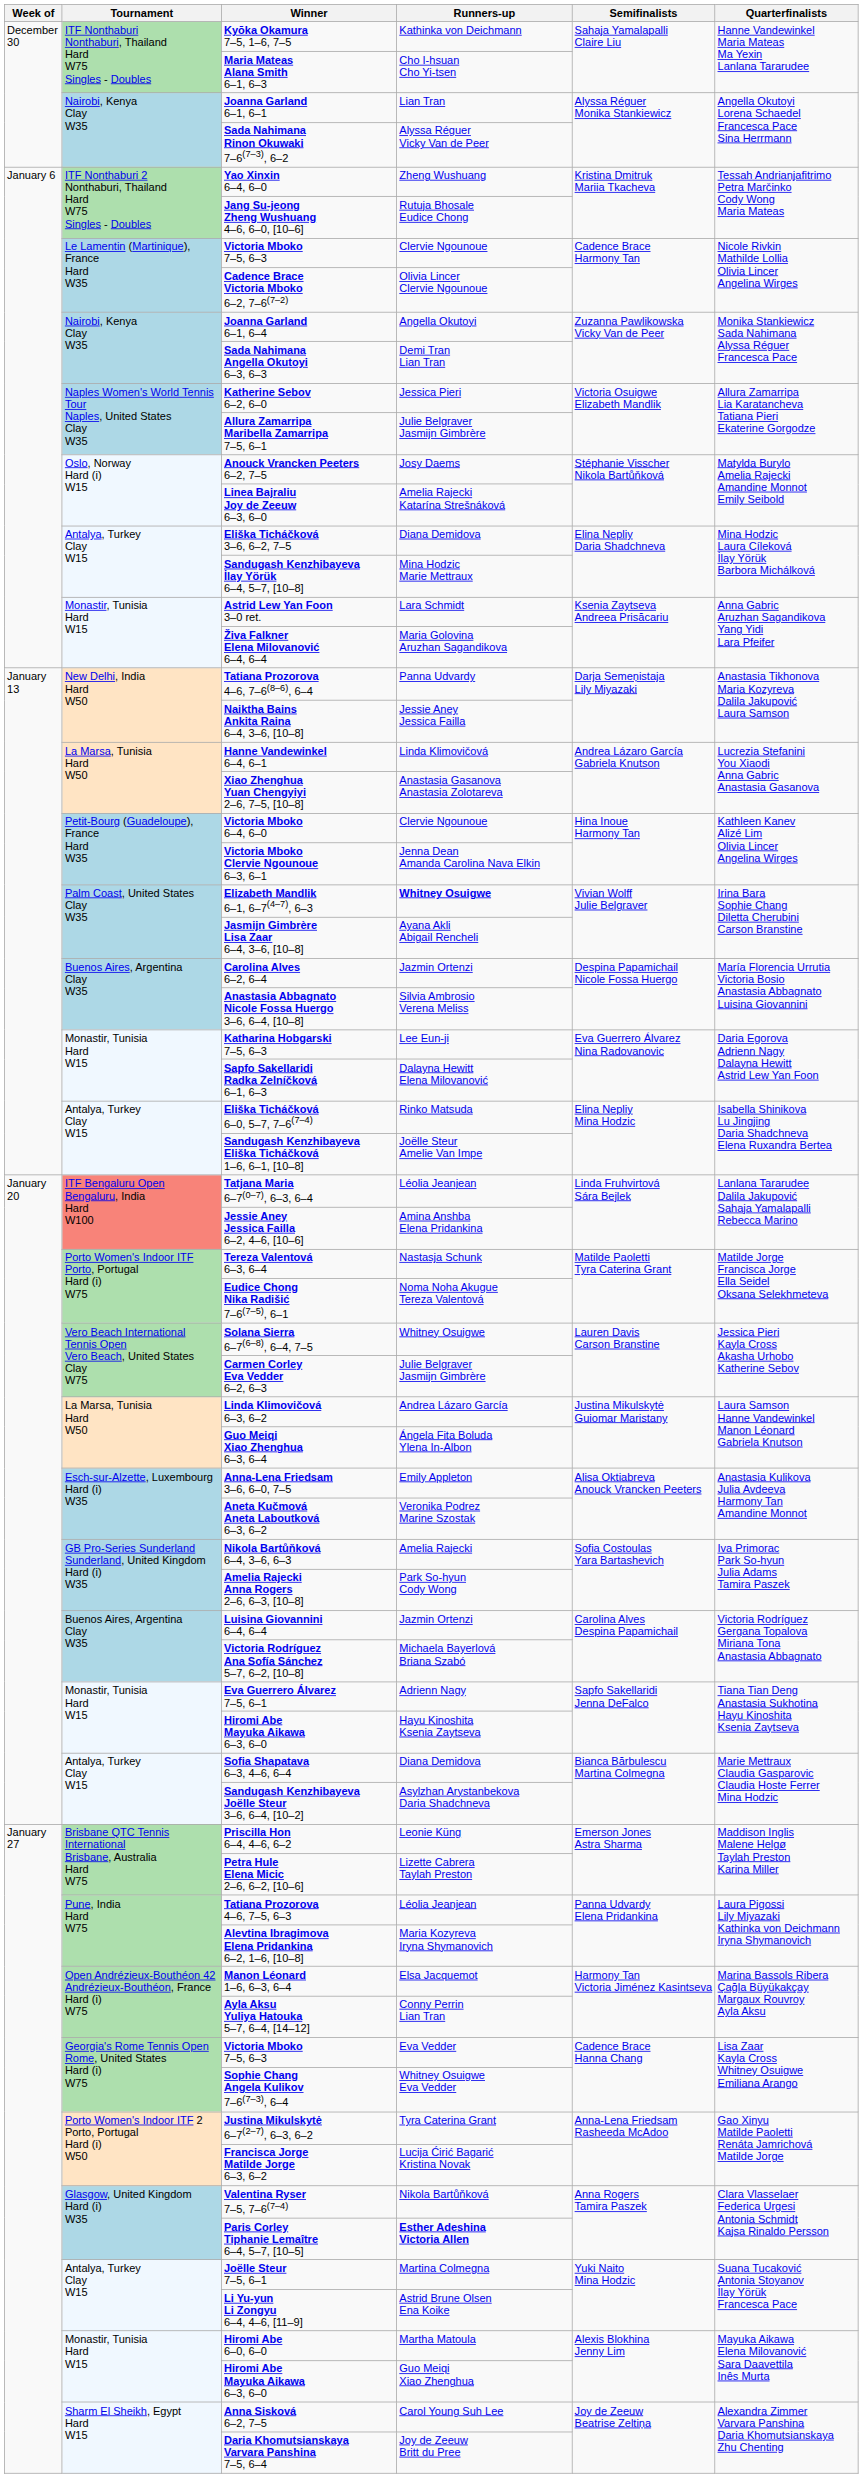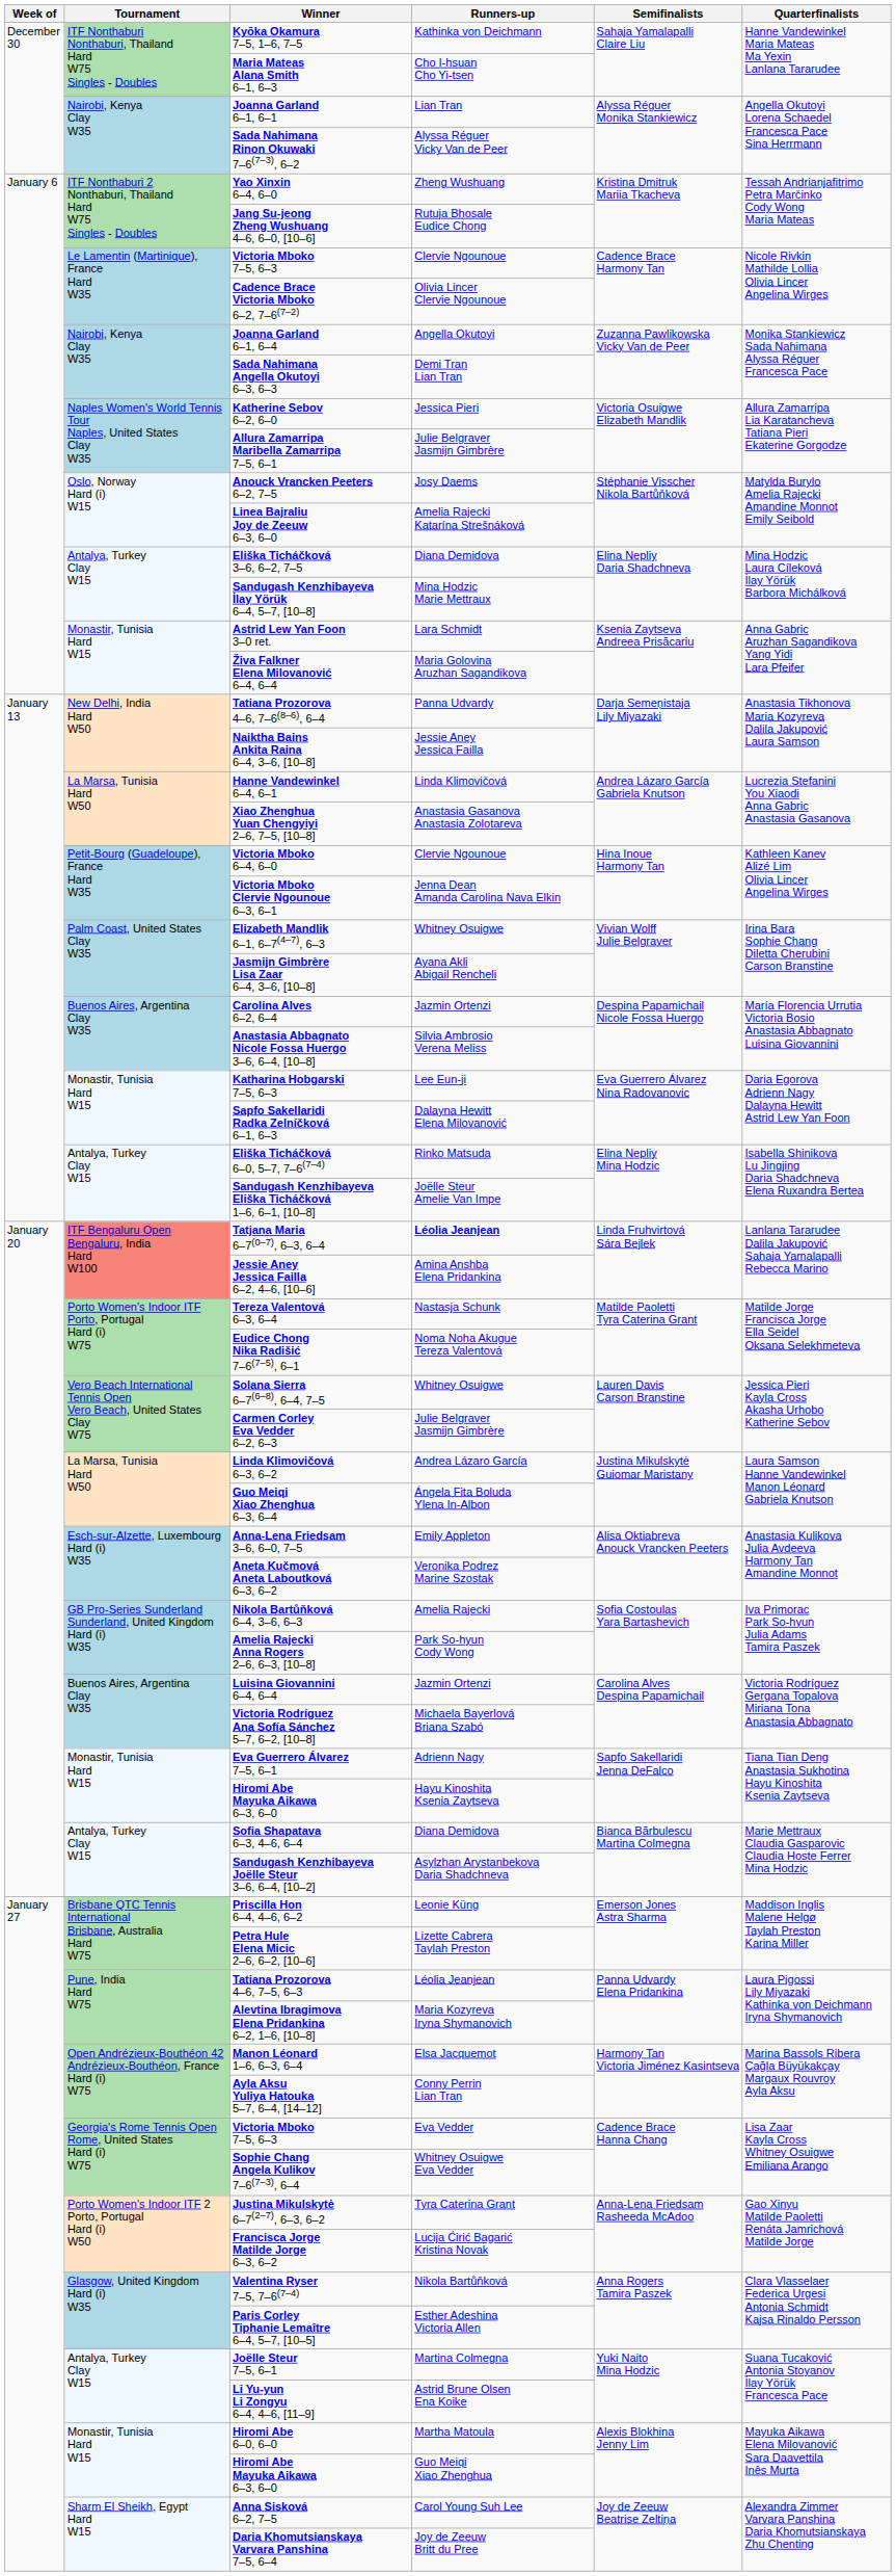Elizabeth Mandlik 6–1, 6–7(4–7), 6–3 | Runners-up: bold -> normal
Tatjana Maria 6–7(0–7), 6–3, 6–4 | Runners-up: normal -> bold
Paris Corley Tiphanie Lemaître 6–4, 5–7, [10–5] | Runners-up: bold -> normal
